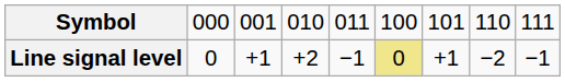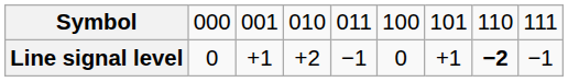Line signal level | column 6: khaki background -> no background
Line signal level | column 8: normal -> bold
